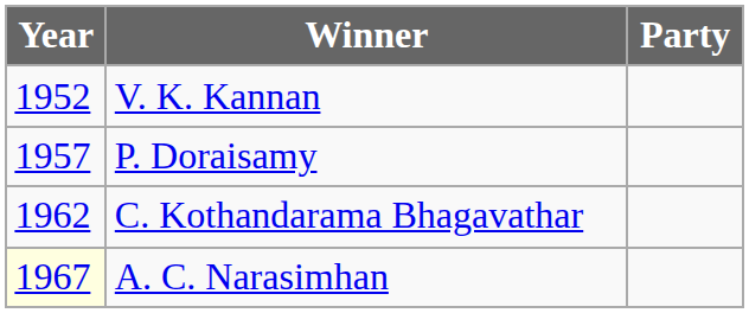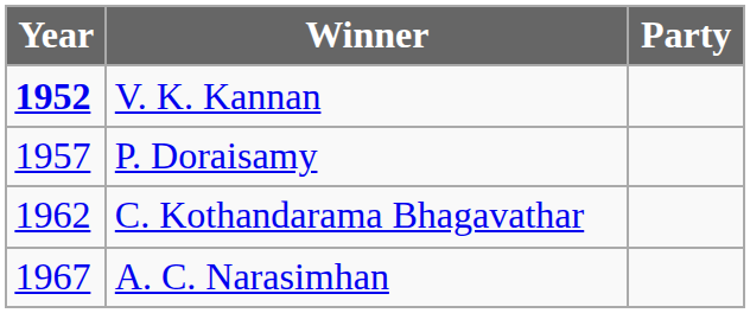V. K. Kannan | Year: normal -> bold
A. C. Narasimhan | Year: lightyellow background -> no background
